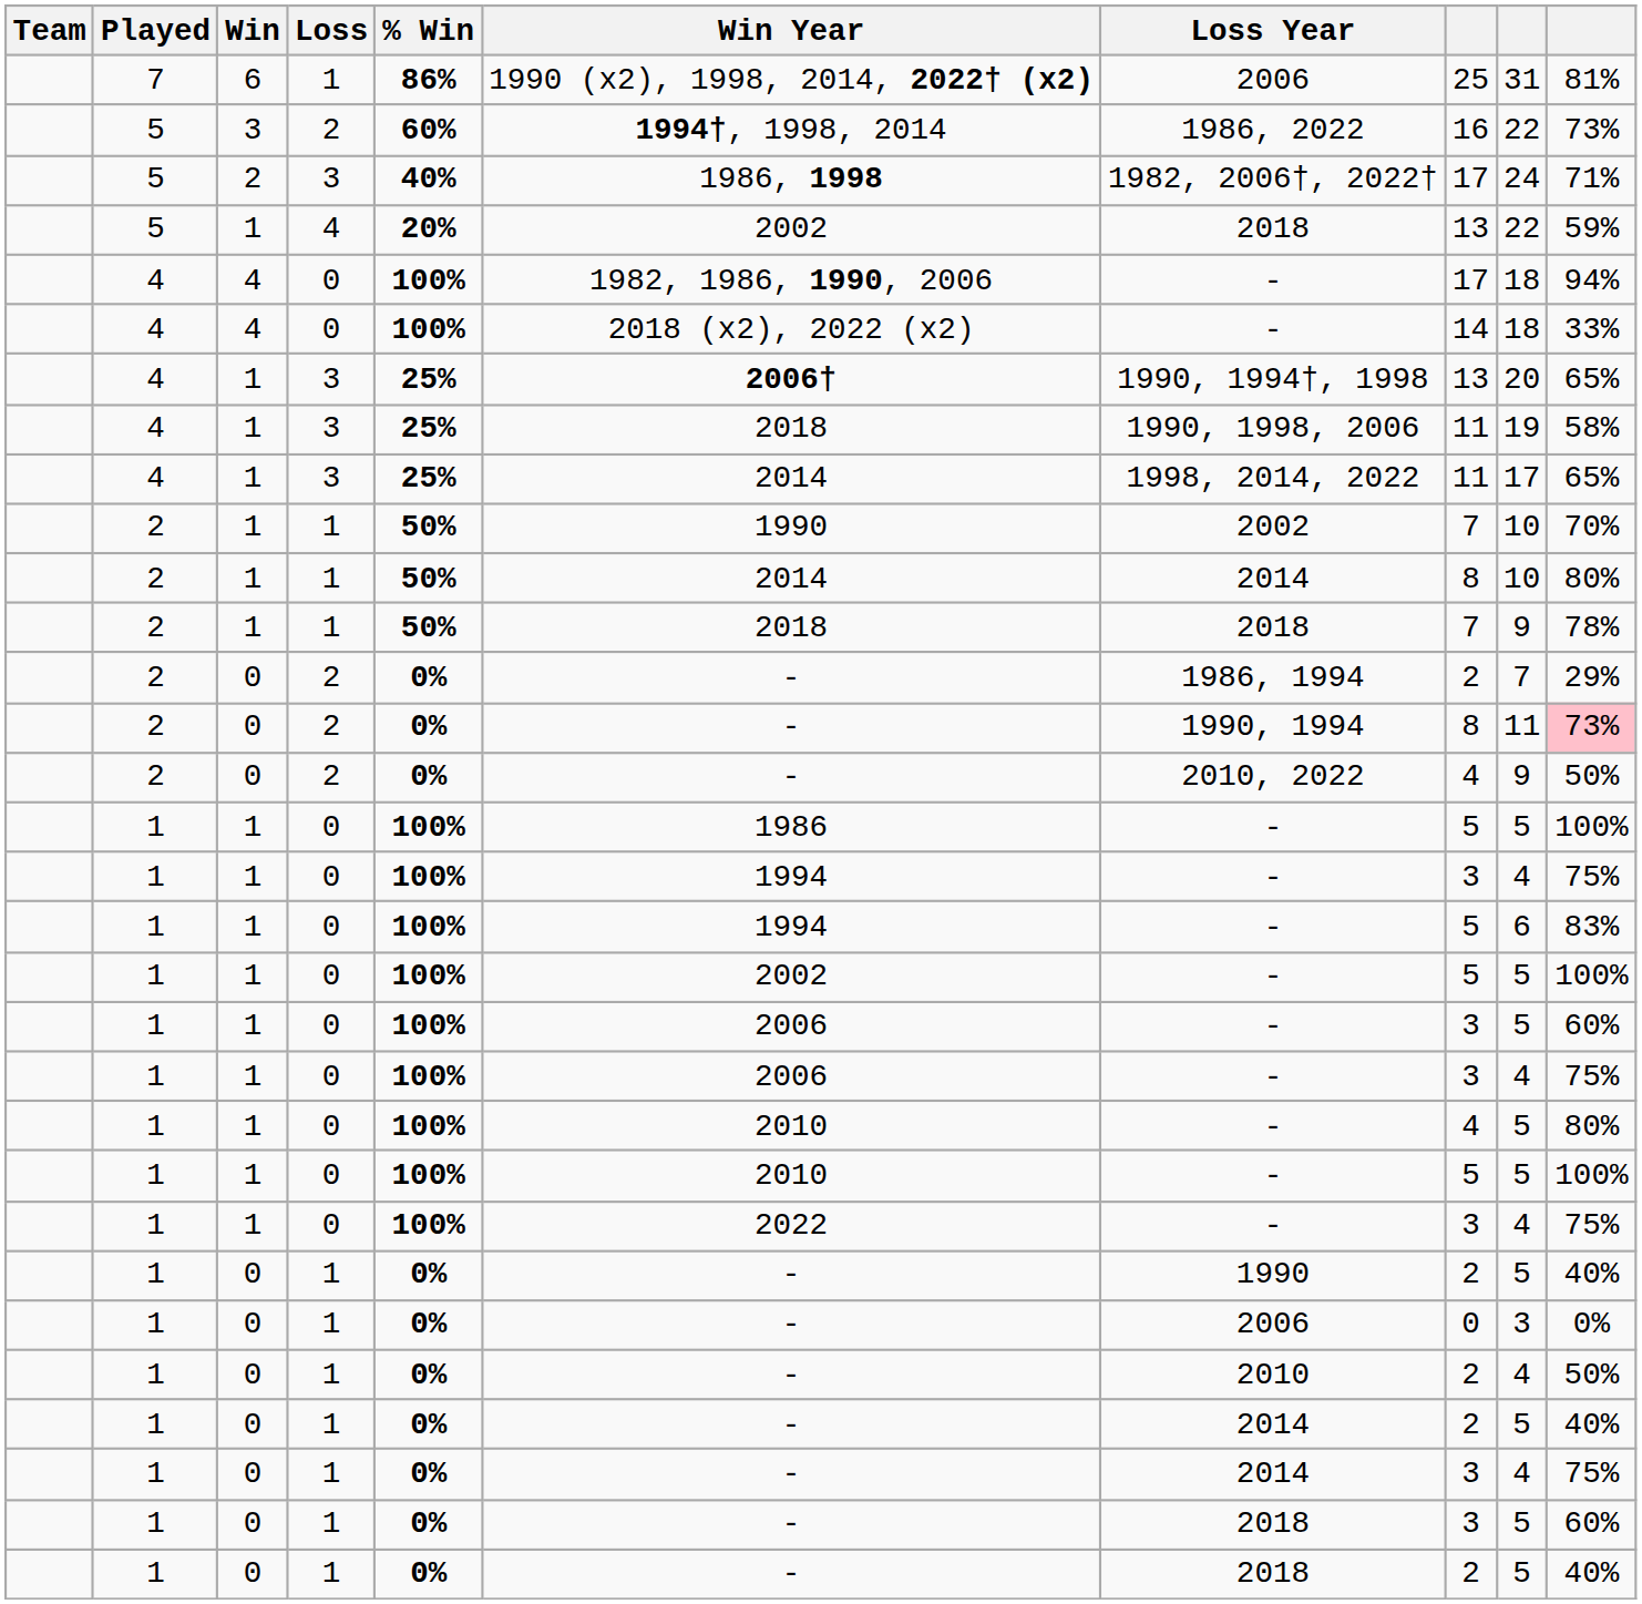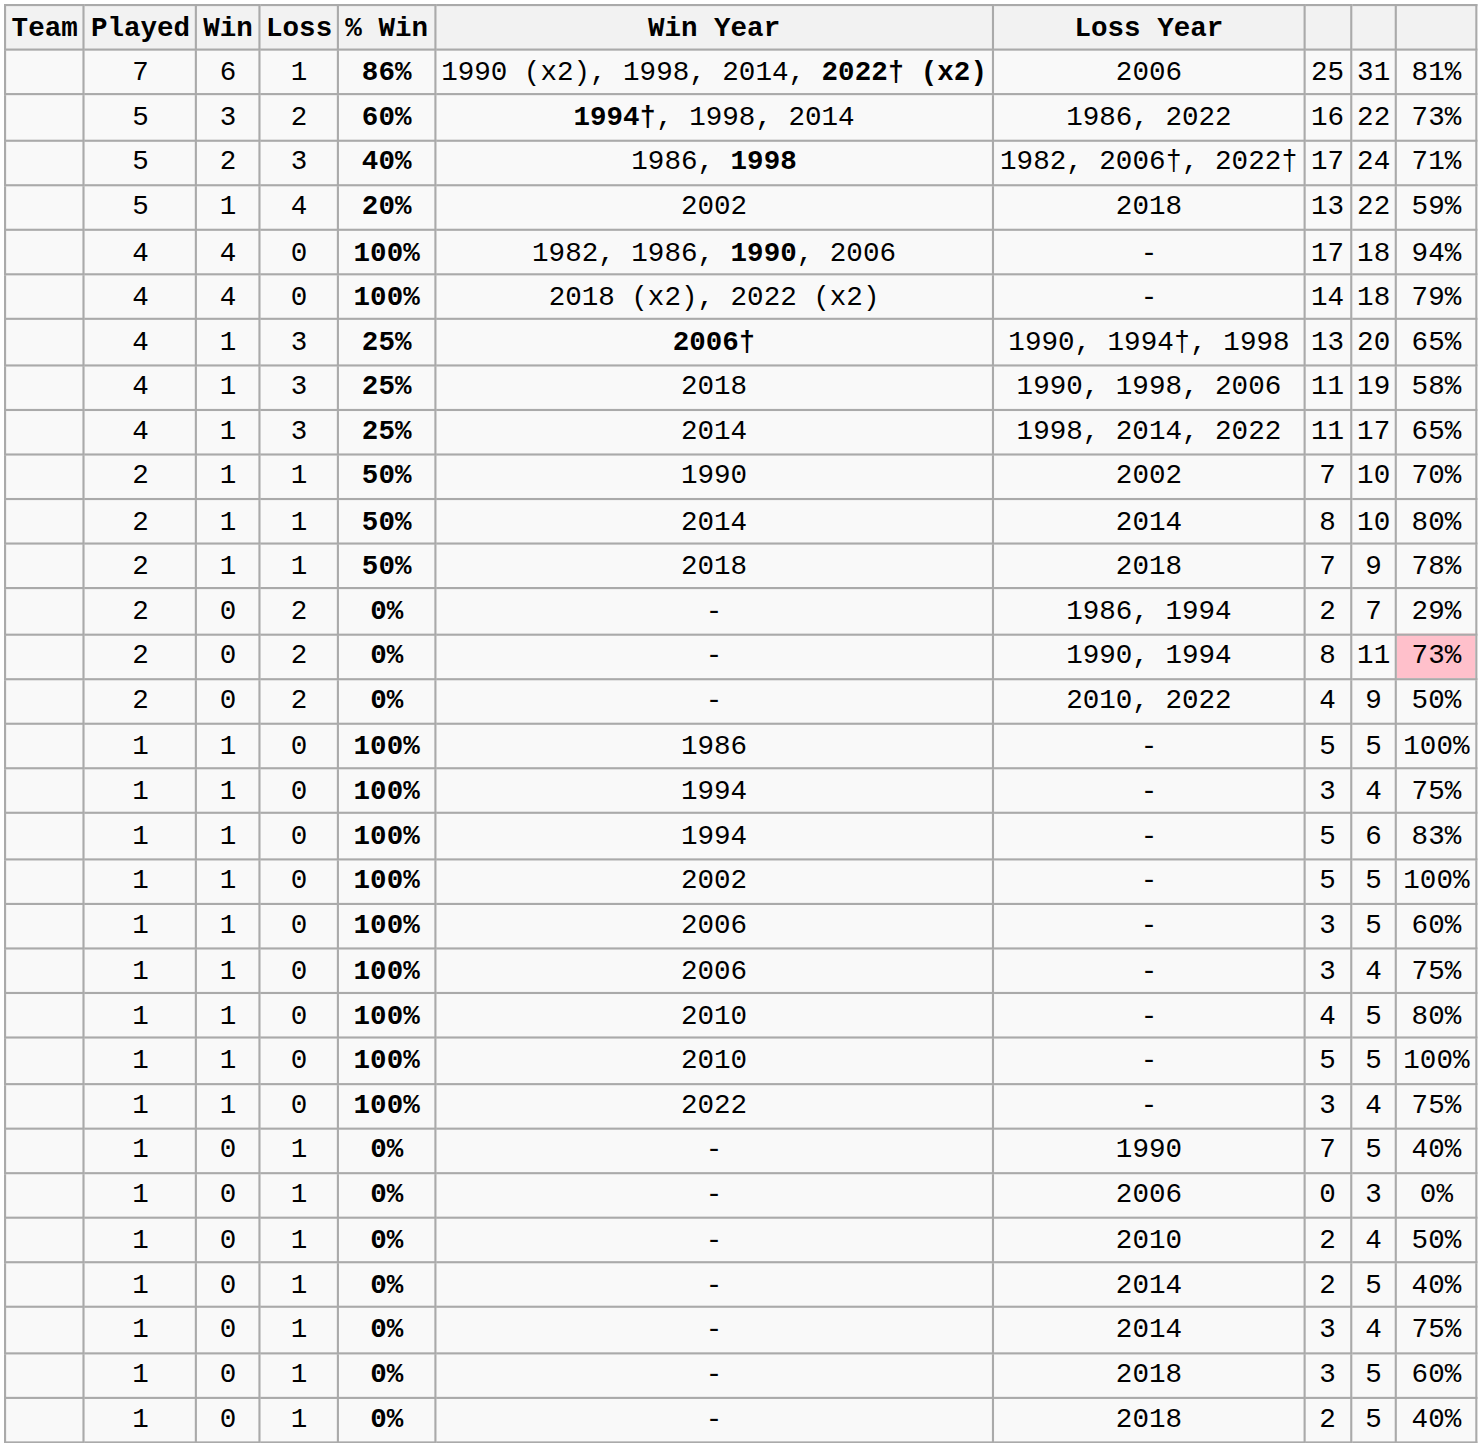row 7 | column 10: 33% -> 79%
row 26 | column 8: 2 -> 7
